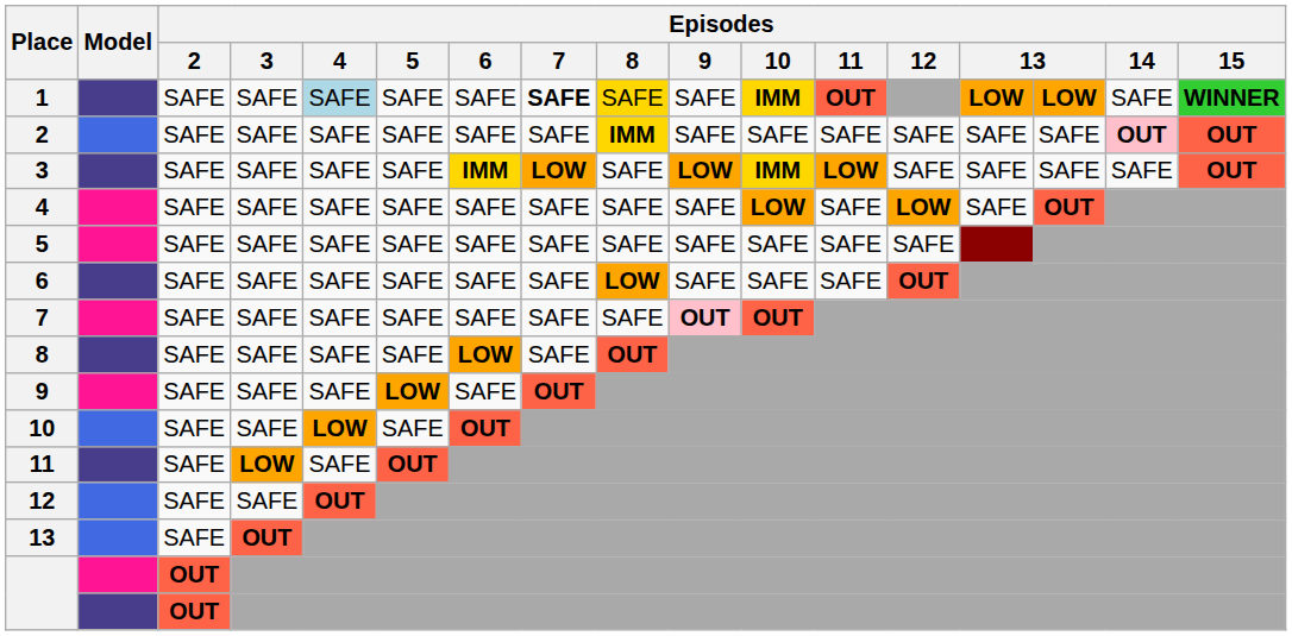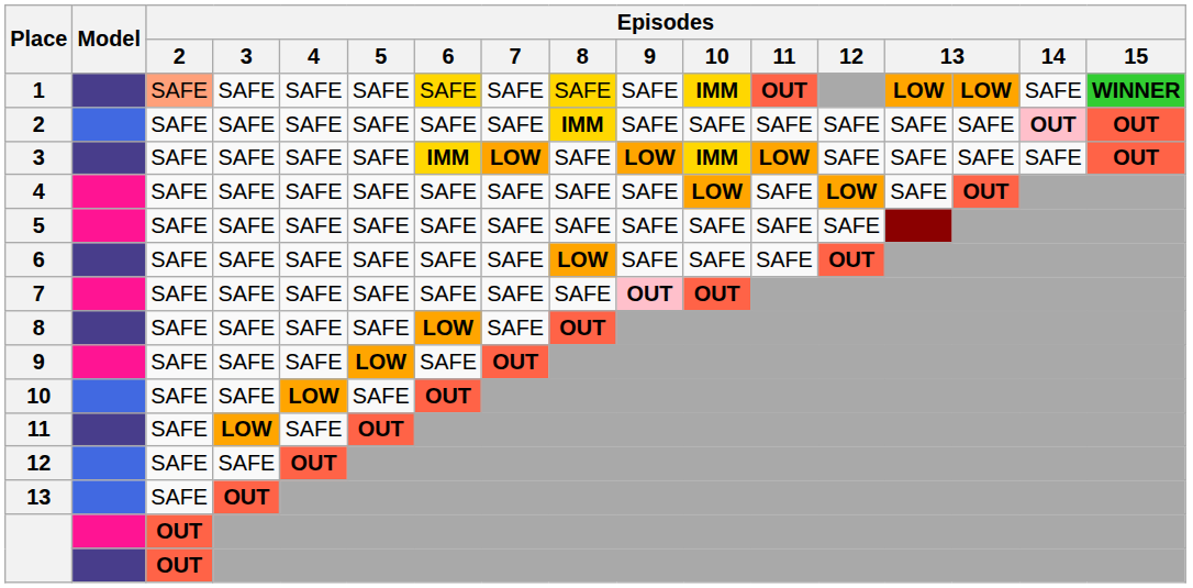1 | Episodes / 2: no background -> lightsalmon background
1 | Episodes / 4: lightblue background -> no background
1 | Episodes / 6: no background -> gold background
1 | Episodes / 7: bold -> normal
